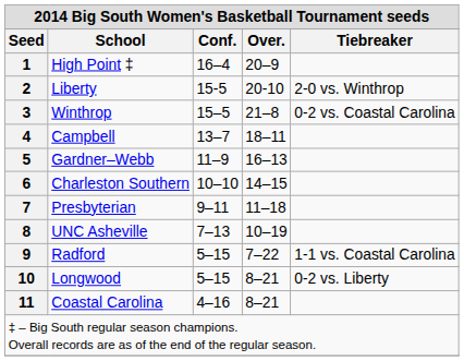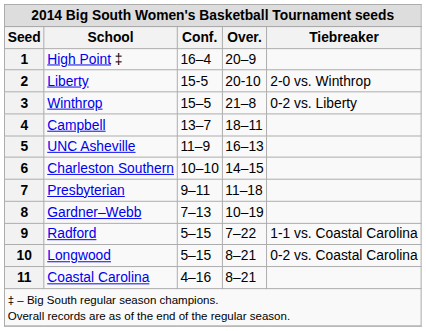3 | column 5: 0-2 vs. Coastal Carolina -> 0-2 vs. Liberty
5 | column 2: Gardner–Webb -> UNC Asheville
8 | column 2: UNC Asheville -> Gardner–Webb
10 | column 5: 0-2 vs. Liberty -> 0-2 vs. Coastal Carolina
